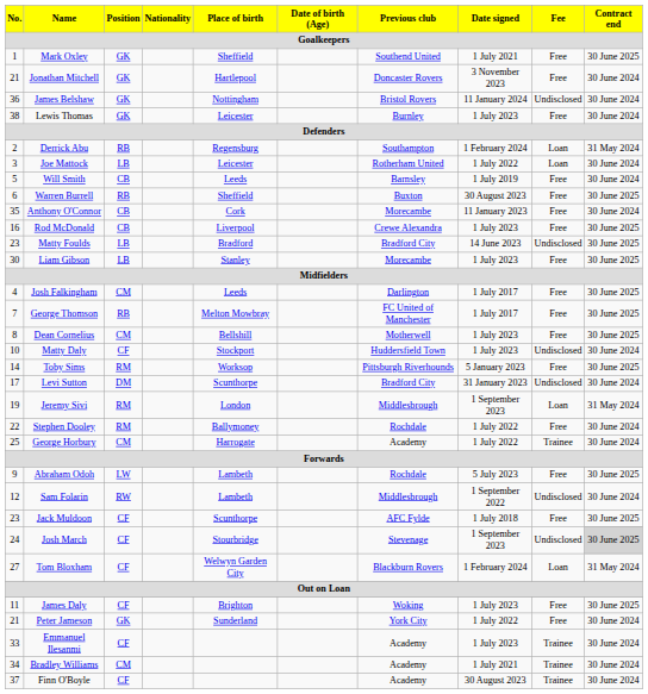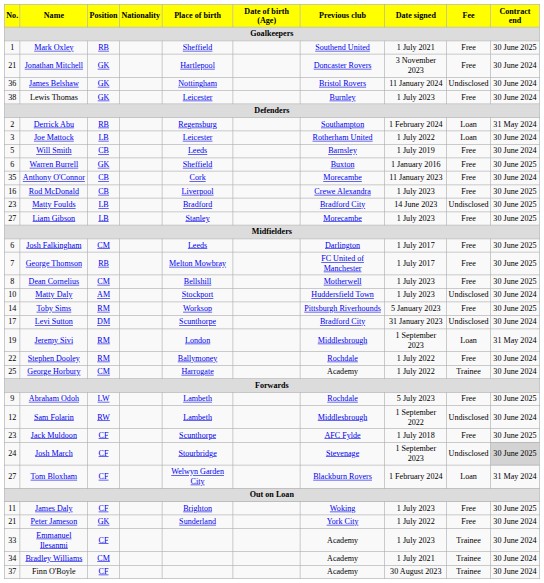Mark Oxley | Position: GK -> RB
Warren Burrell | Position: RB -> GK
Warren Burrell | Date signed: 30 August 2023 -> 1 January 2016
Liam Gibson | No.: 30 -> 27
Josh Falkingham | No.: 4 -> 6
Matty Daly | Position: CF -> AM
